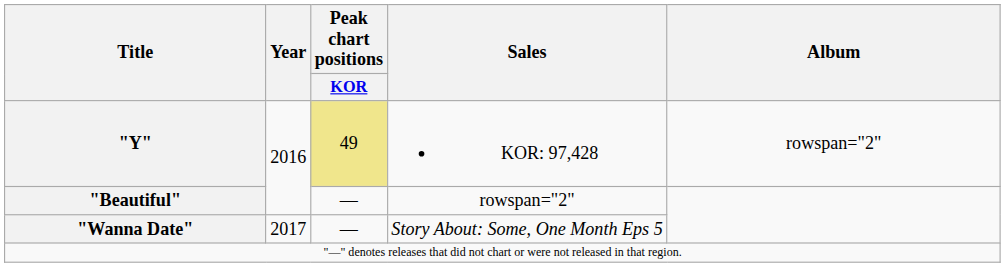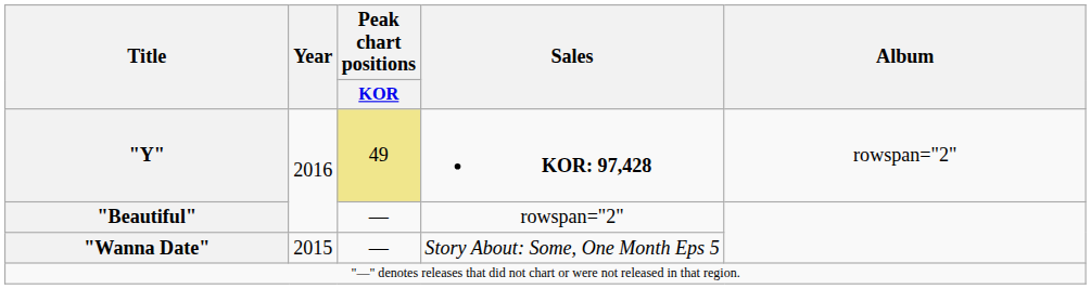"Y" | Sales: normal -> bold
"Wanna Date" | Year: 2017 -> 2015
